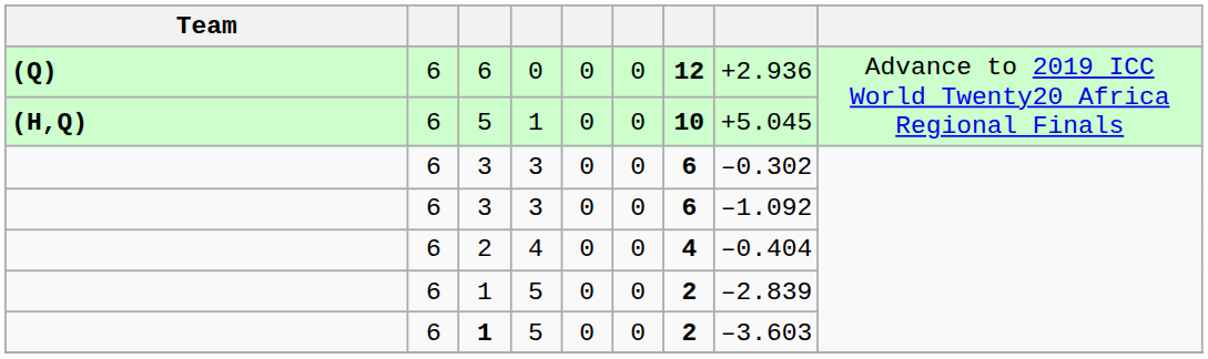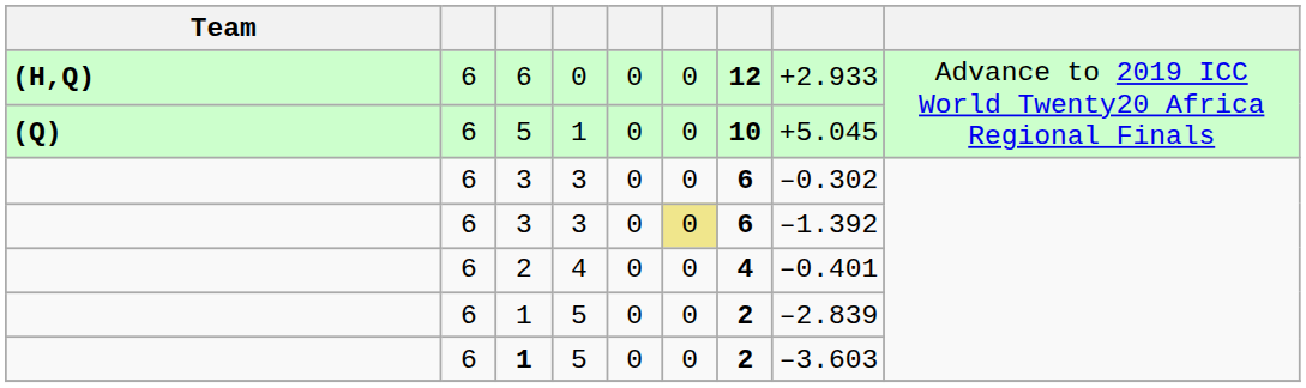row 2 | Team: (Q) -> (H,Q)
row 2 | column 8: +2.936 -> +2.933
row 3 | Team: (H,Q) -> (Q)
row 5 | column 6: no background -> khaki background
row 5 | column 8: –1.092 -> –1.392
row 6 | column 8: –0.404 -> –0.401
